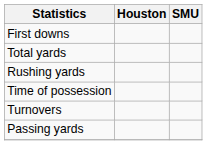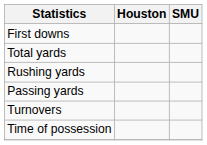rows swapped: Passing yards <-> Time of possession
